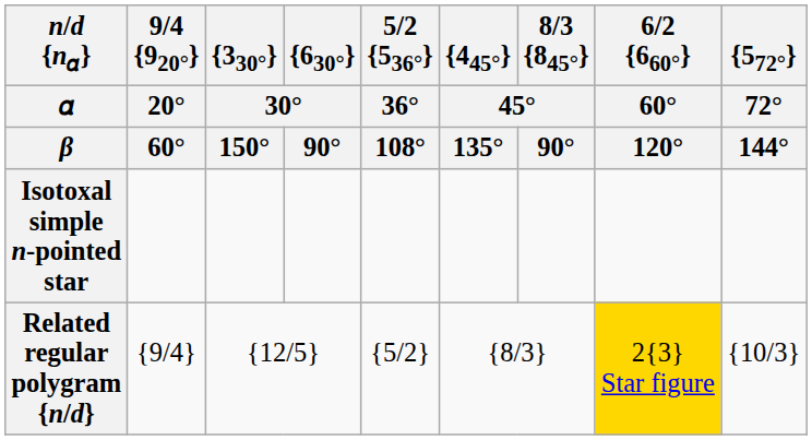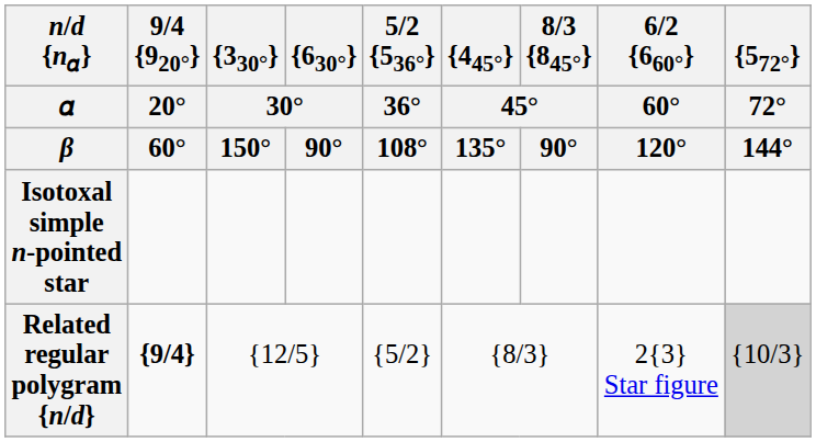Related regular polygram {n/d} | 9/4 {920°} / 20° / 60°: normal -> bold
Related regular polygram {n/d} | 6/2 {660°} / 60° / 120°: gold background -> no background
Related regular polygram {n/d} | {572°} / 72° / 144°: no background -> lightgrey background
